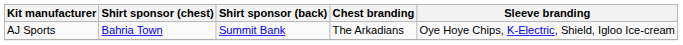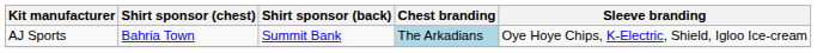AJ Sports | Chest branding: no background -> lightblue background
